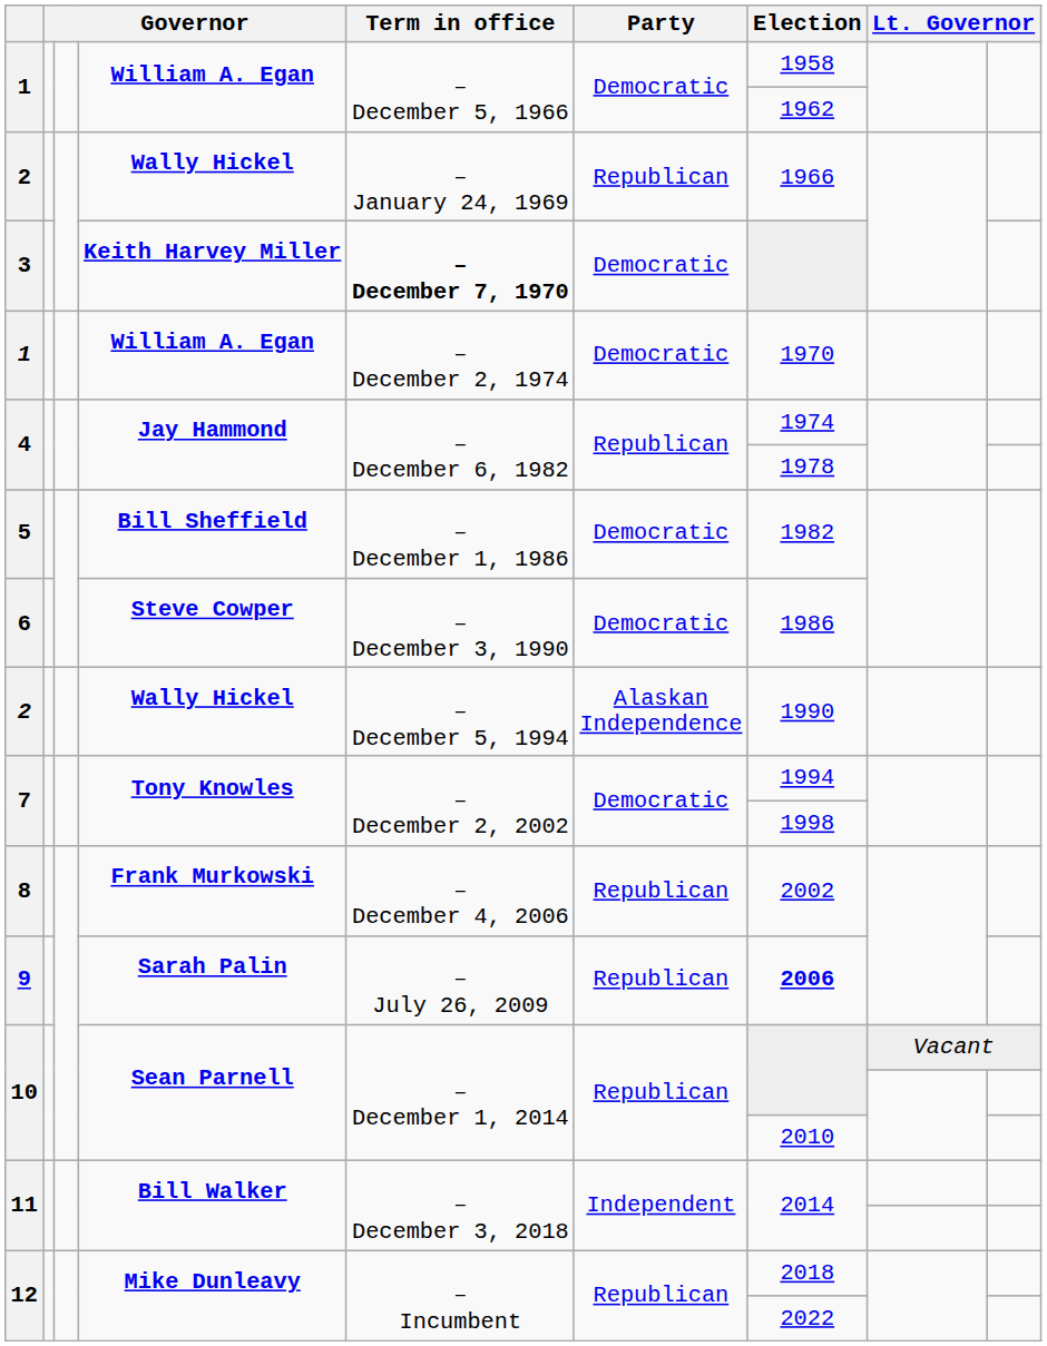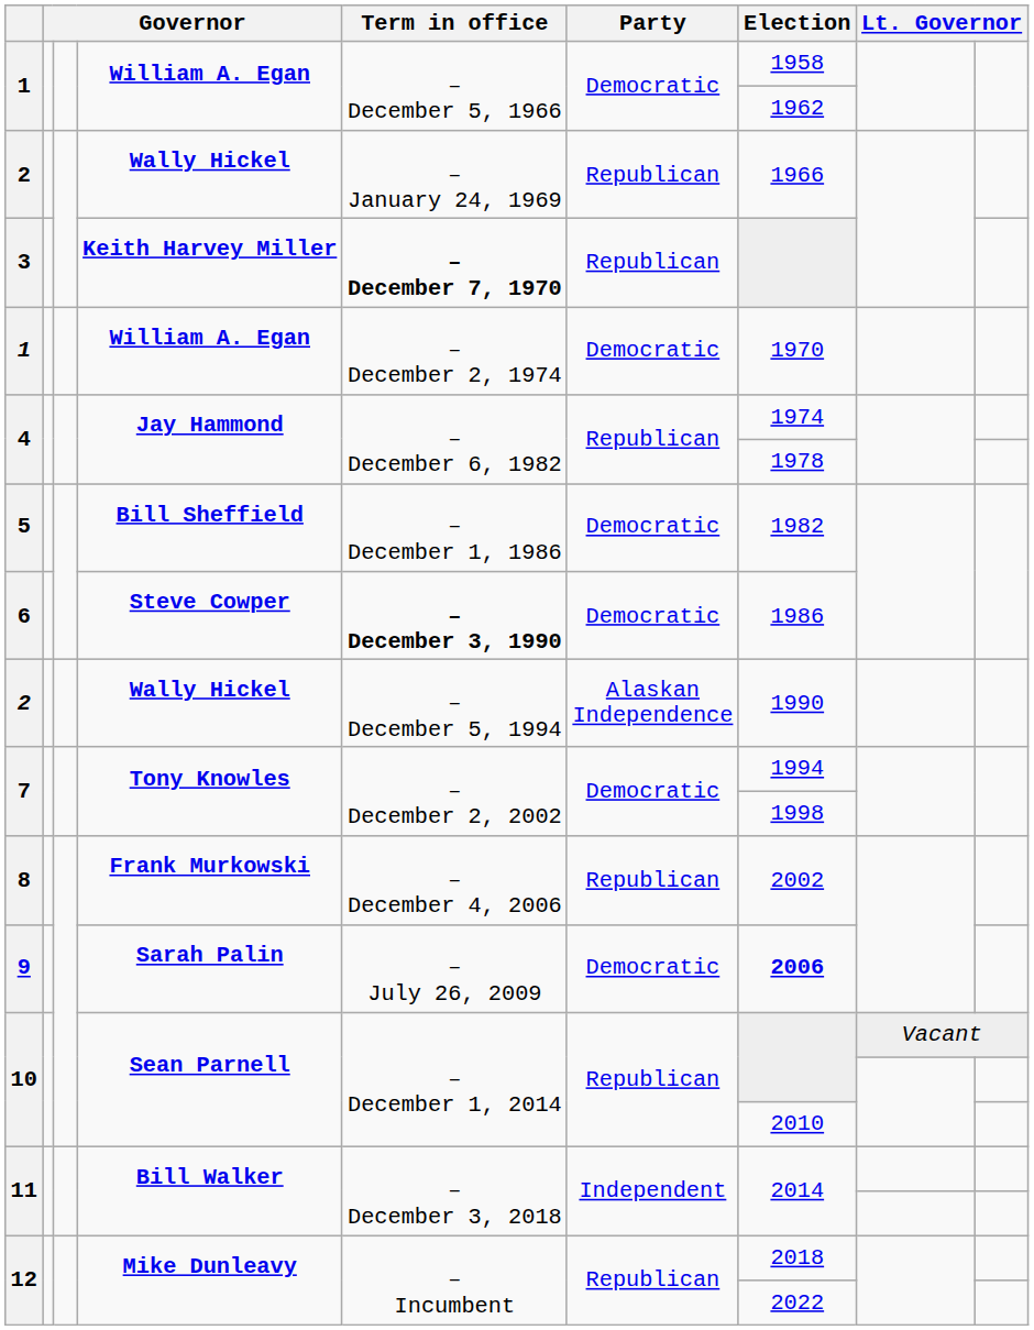3 | Party: Democratic -> Republican
6 | Term in office: normal -> bold
9 | Party: Republican -> Democratic
